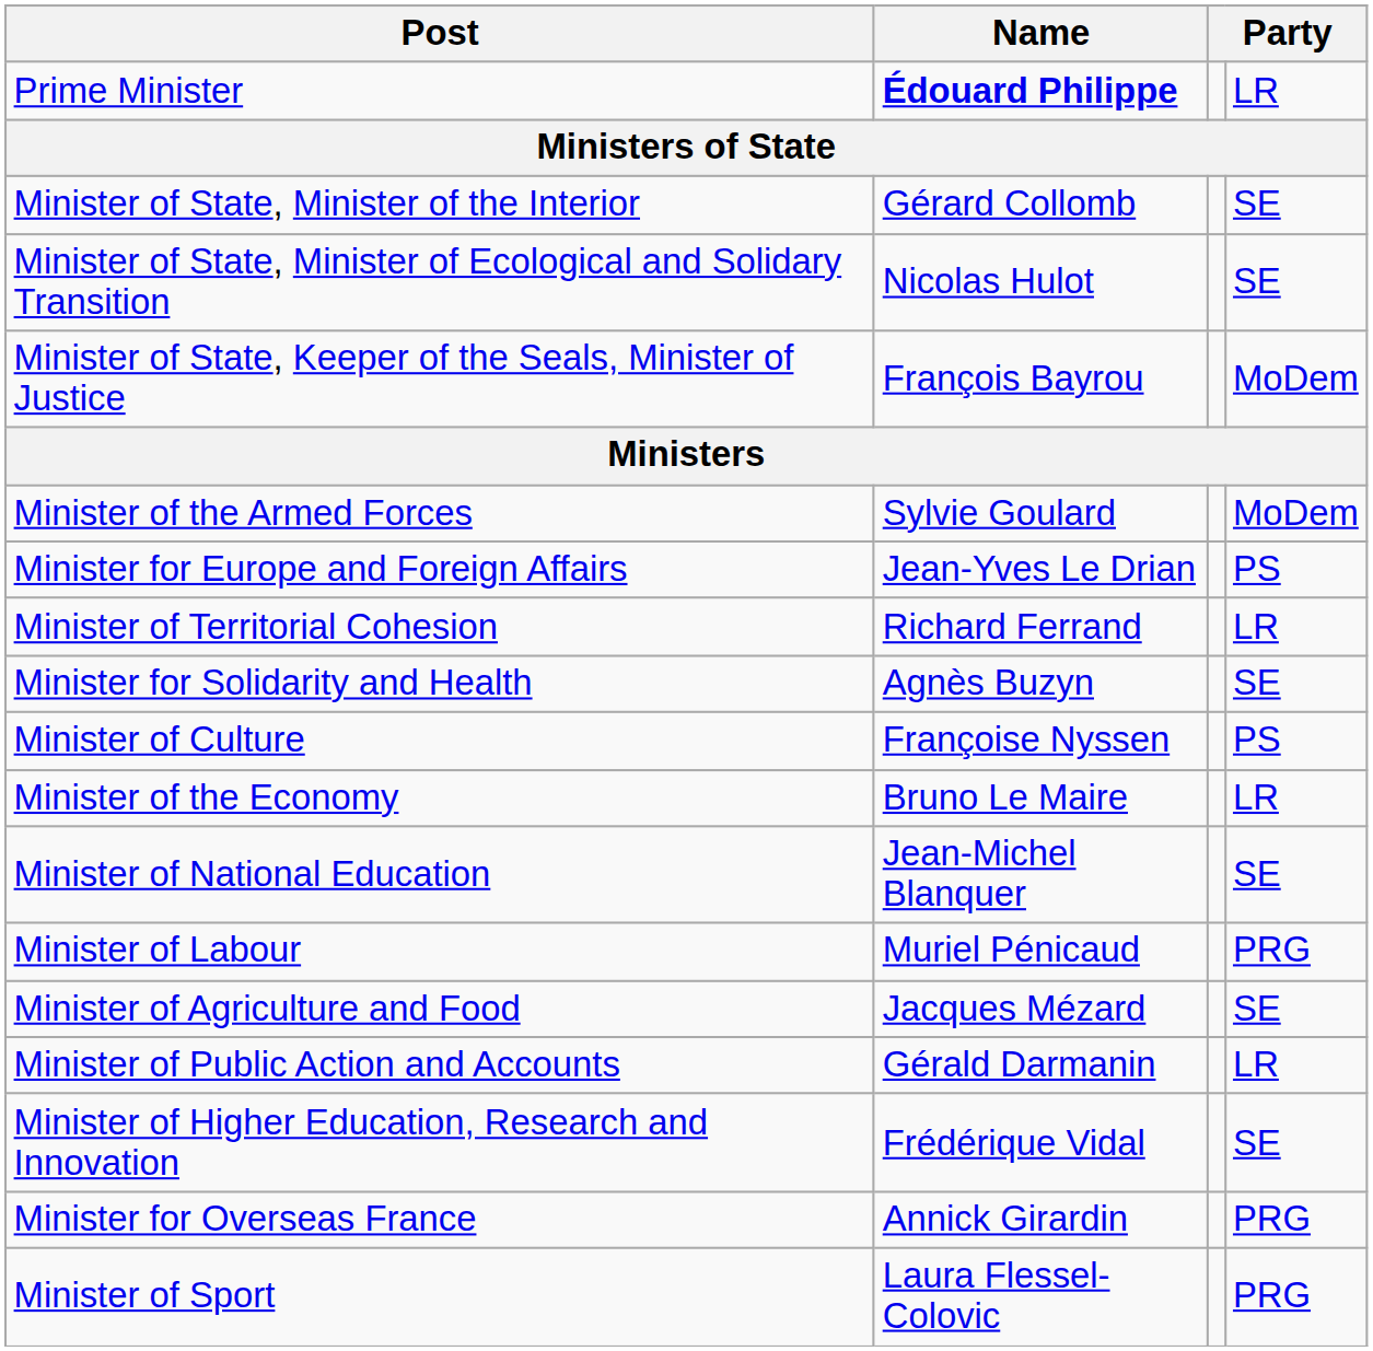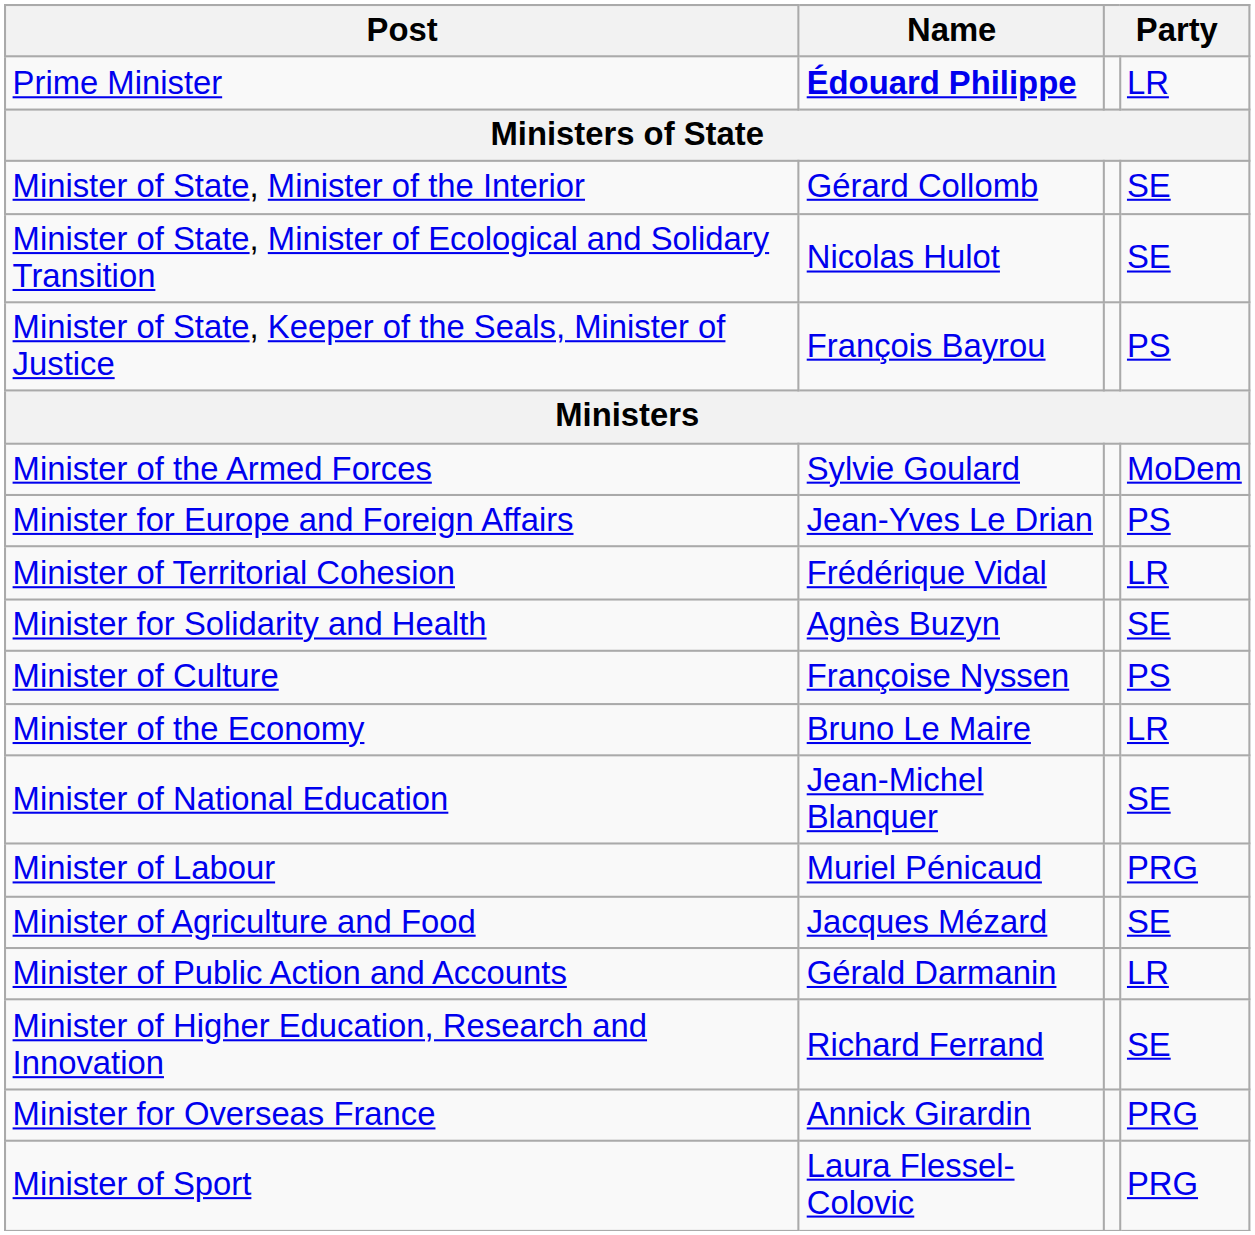Minister of State, Keeper of the Seals, Minister of Justice | column 4: MoDem -> PS
Minister of Territorial Cohesion | Name: Richard Ferrand -> Frédérique Vidal
Minister of Higher Education, Research and Innovation | Name: Frédérique Vidal -> Richard Ferrand
